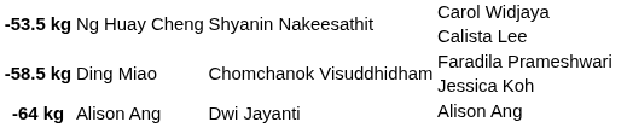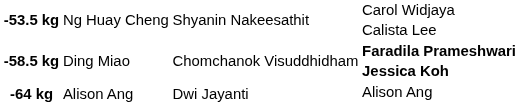Faradila Prameshwari | column 4: normal -> bold
Jessica Koh | column 4: normal -> bold
